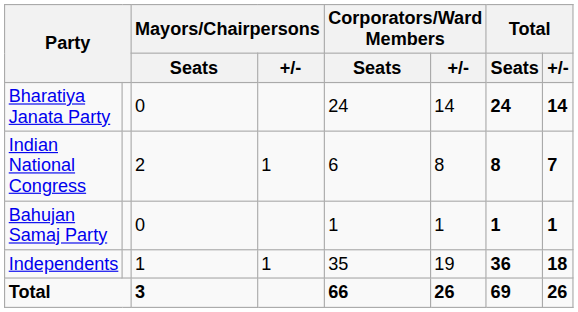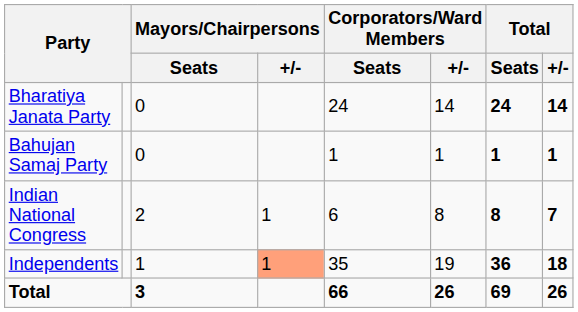rows swapped: Indian National Congress <-> Bahujan Samaj Party
Independents | Mayors/Chairpersons / +/-: no background -> lightsalmon background
